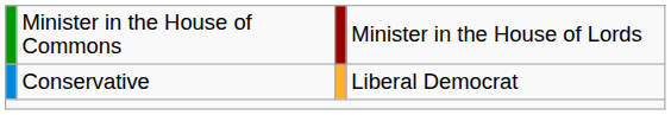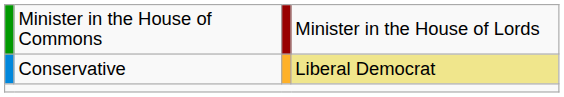Conservative | column 4: no background -> khaki background
